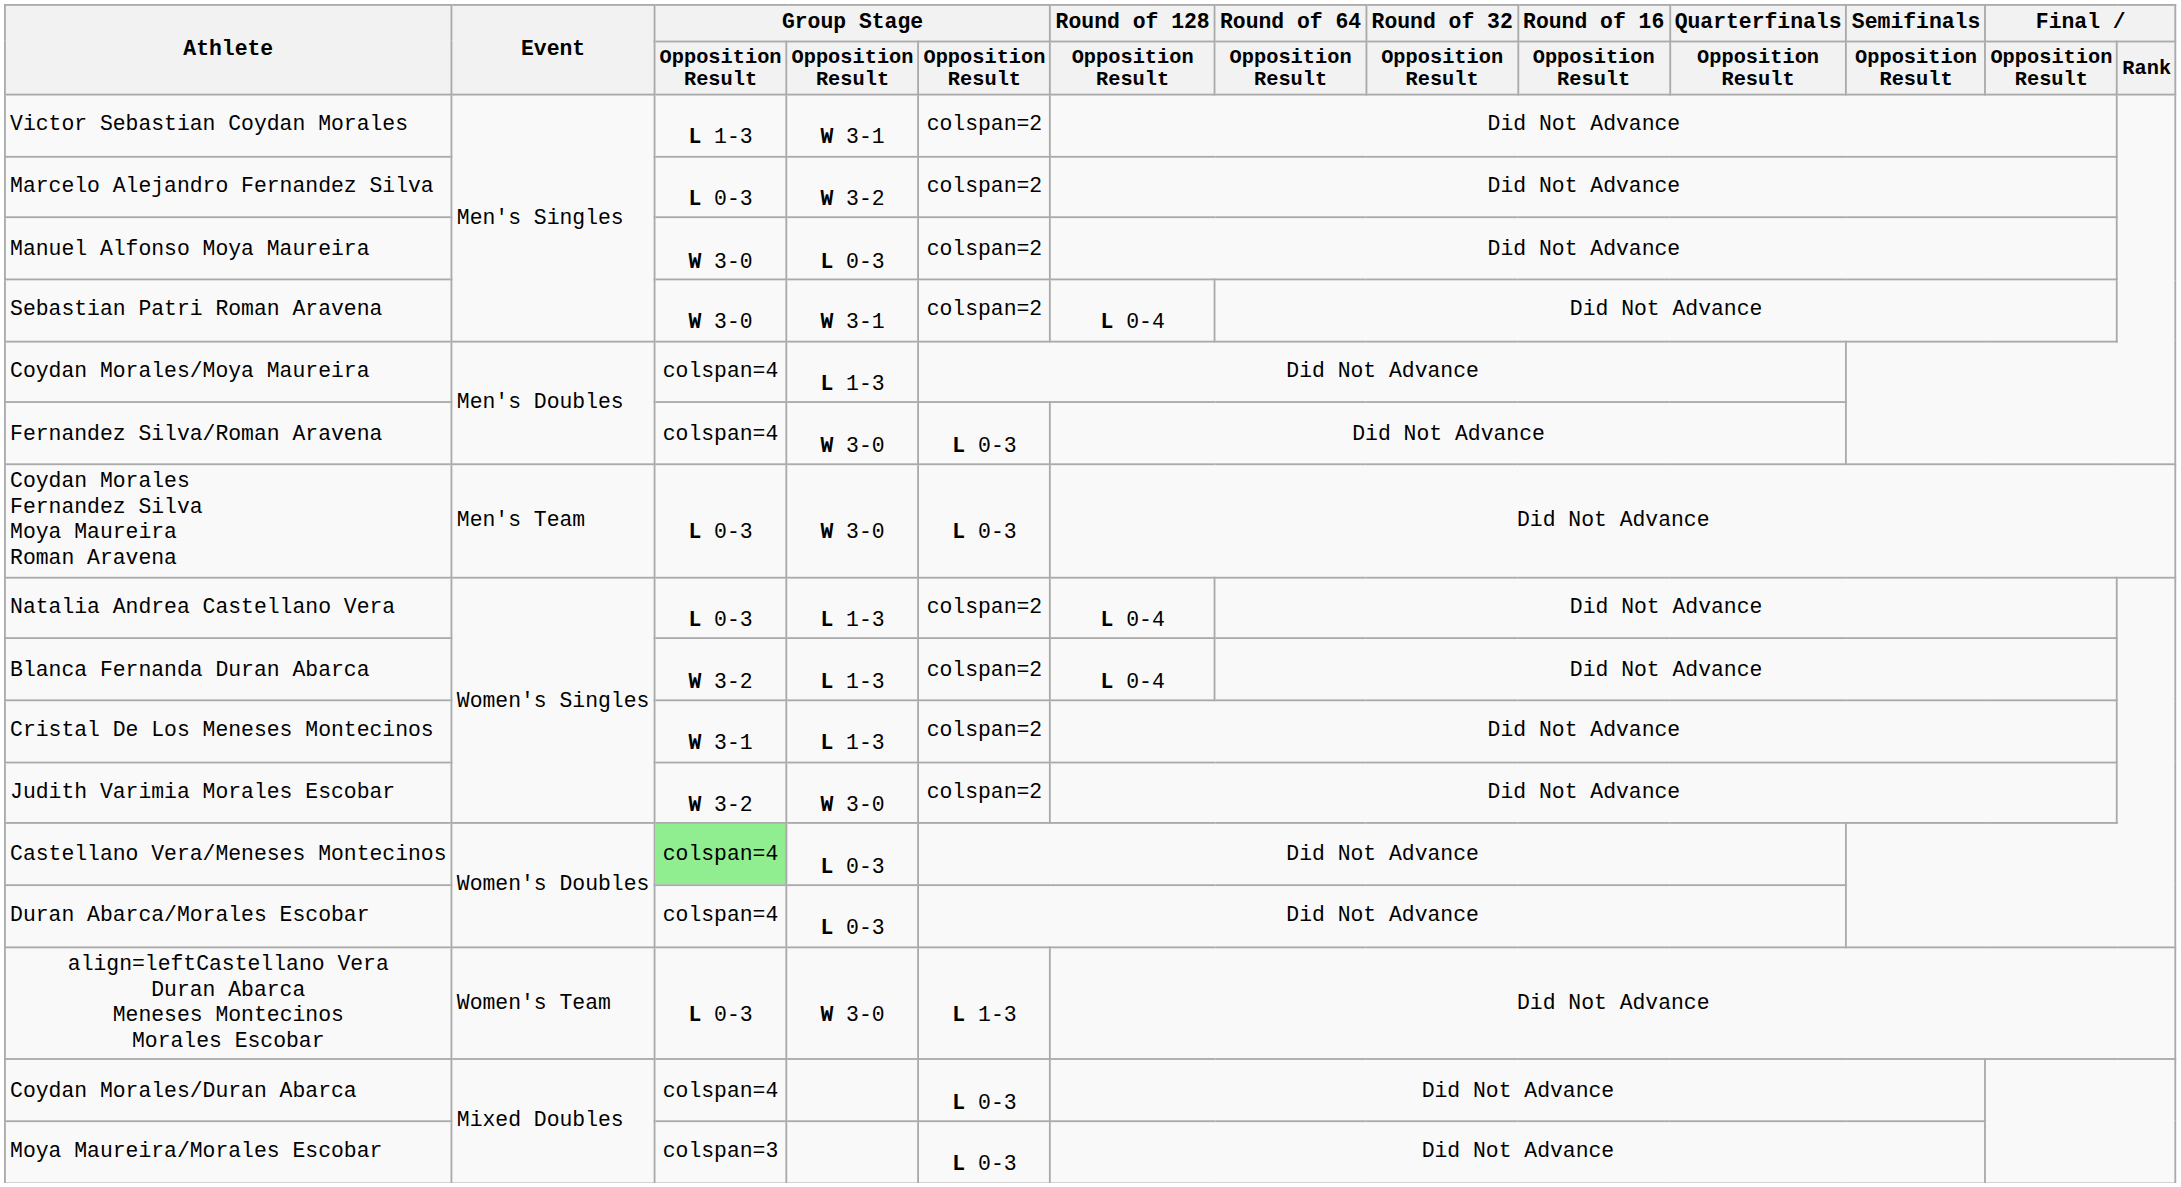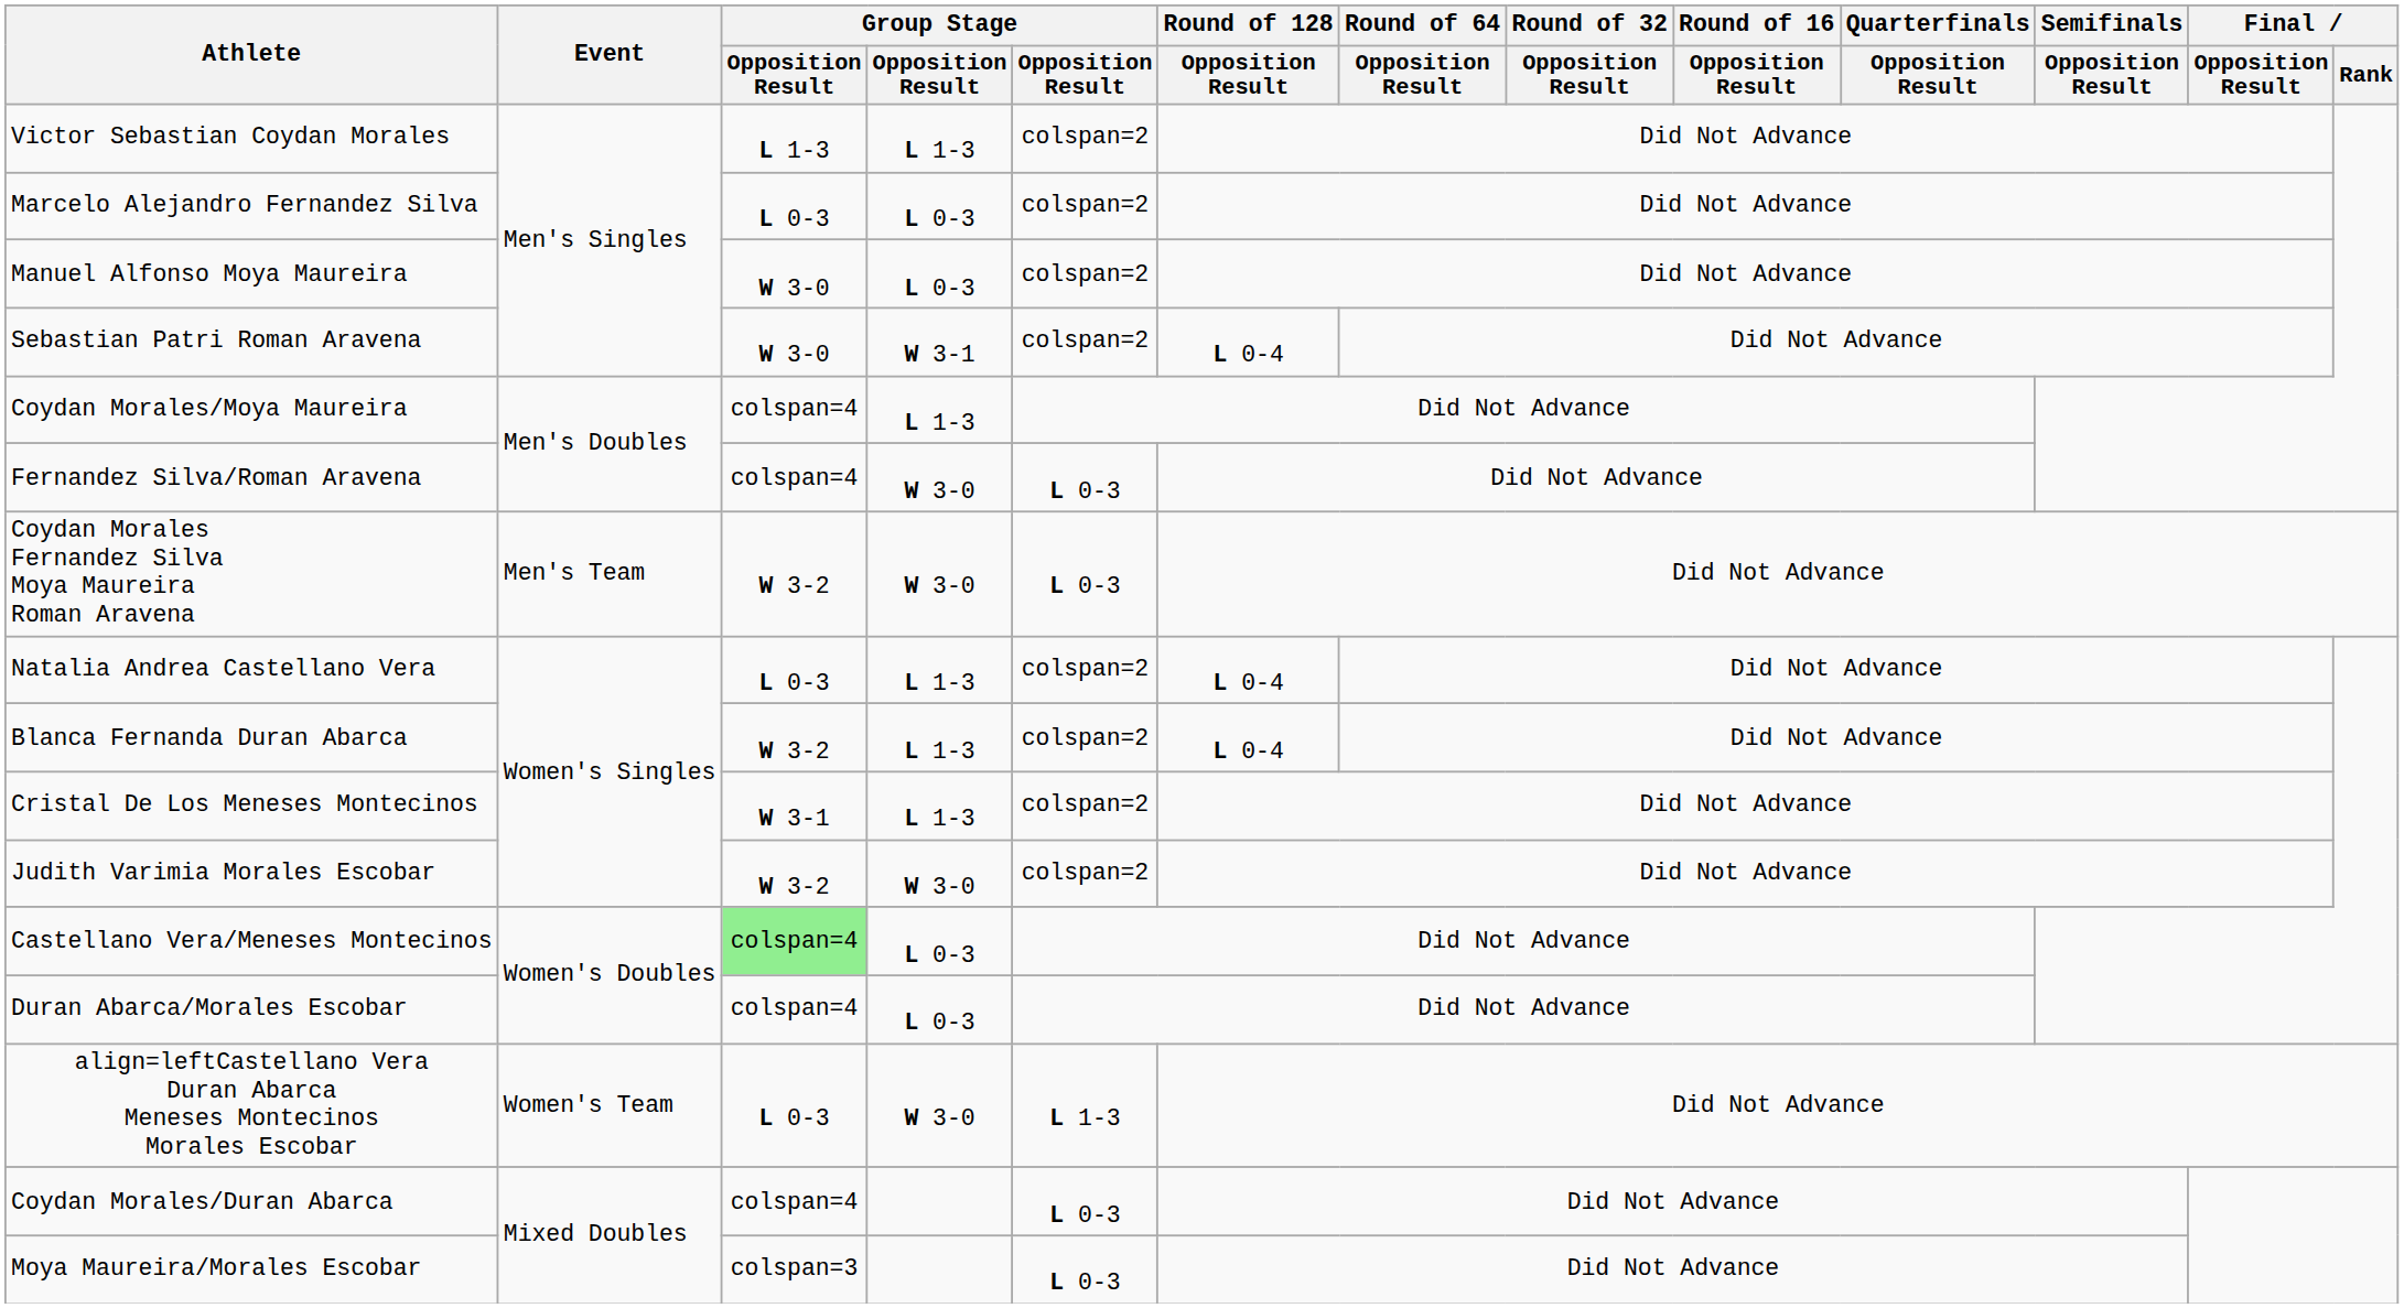Victor Sebastian Coydan Morales | column 4: W 3-1 -> L 1-3
Marcelo Alejandro Fernandez Silva | column 4: W 3-2 -> L 0-3
Coydan Morales Fernandez Silva Moya Maureira Roman Aravena | column 3: L 0-3 -> W 3-2
